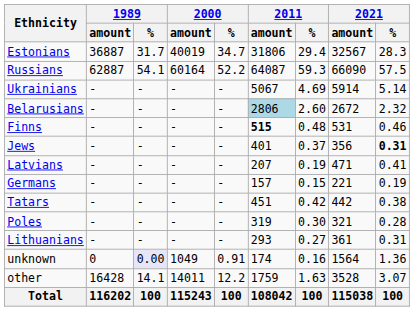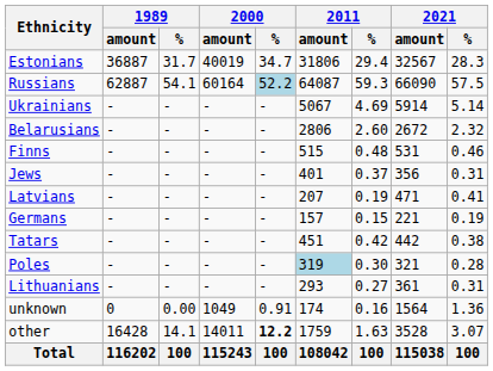Russians | 2000 / %: no background -> lightblue background
Belarusians | 2011 / amount: lightblue background -> no background
Finns | 2011 / amount: bold -> normal
Jews | 2021 / %: bold -> normal
Poles | 2011 / amount: no background -> lightblue background
unknown | 1989 / %: lavender background -> no background
other | 2000 / %: normal -> bold
